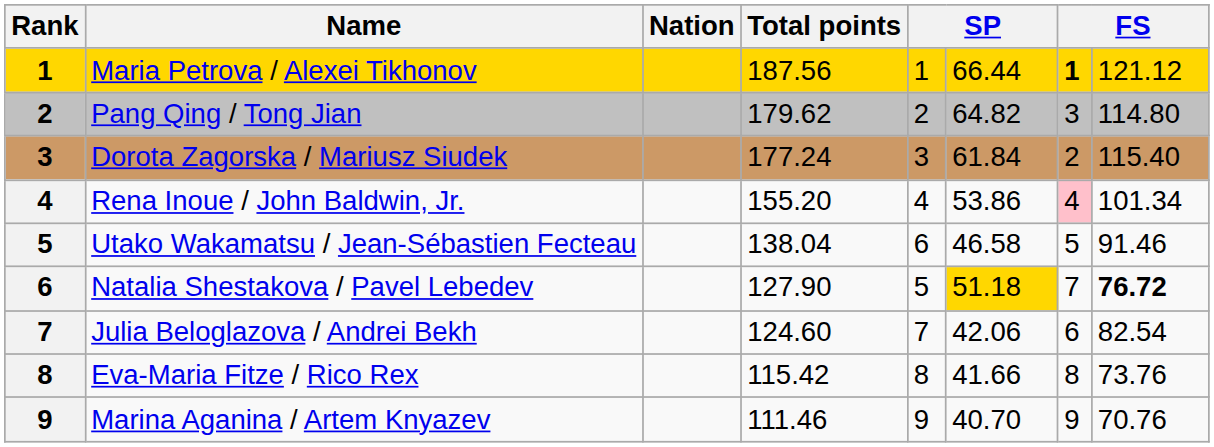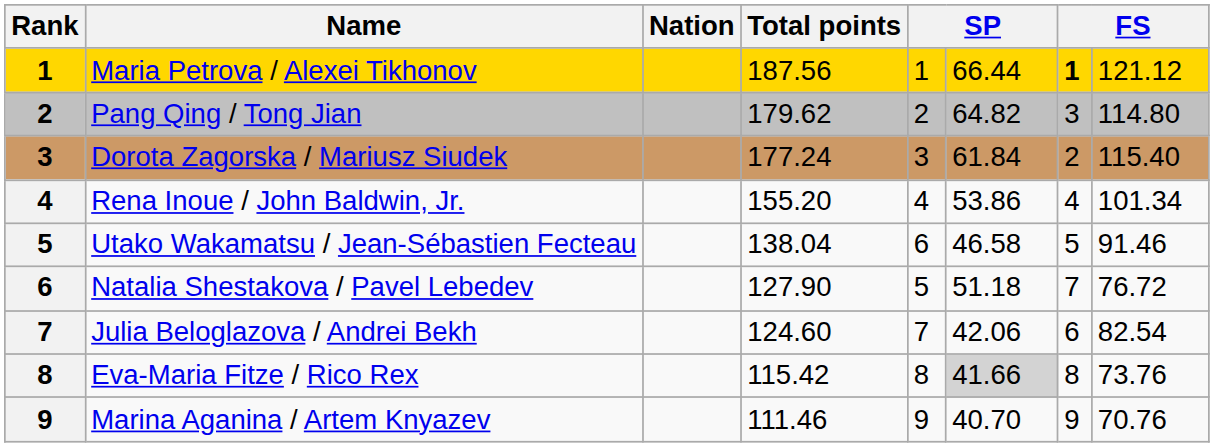Rena Inoue / John Baldwin, Jr. | column 7: pink background -> no background
Natalia Shestakova / Pavel Lebedev | column 6: gold background -> no background
Natalia Shestakova / Pavel Lebedev | column 8: bold -> normal
Eva-Maria Fitze / Rico Rex | column 6: no background -> lightgrey background
